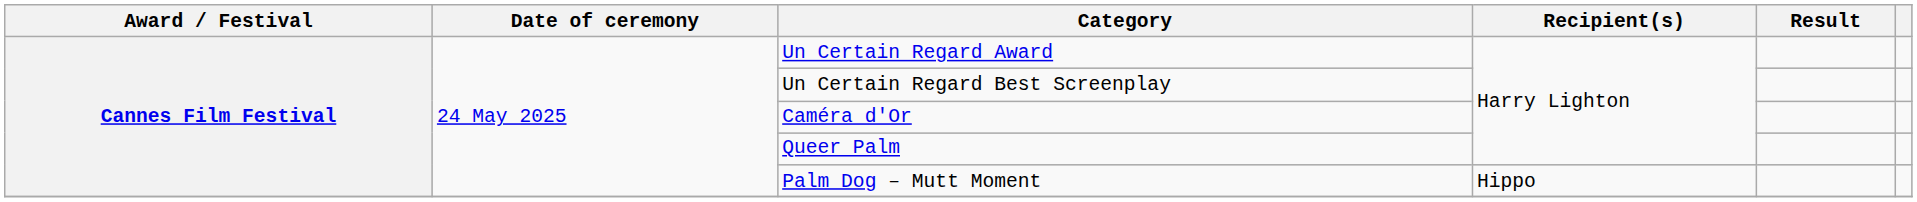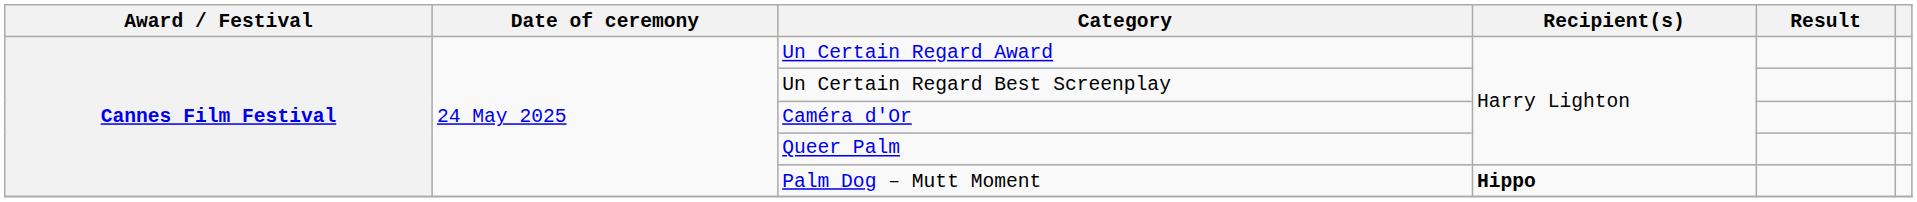Palm Dog – Mutt Moment | Recipient(s): normal -> bold
